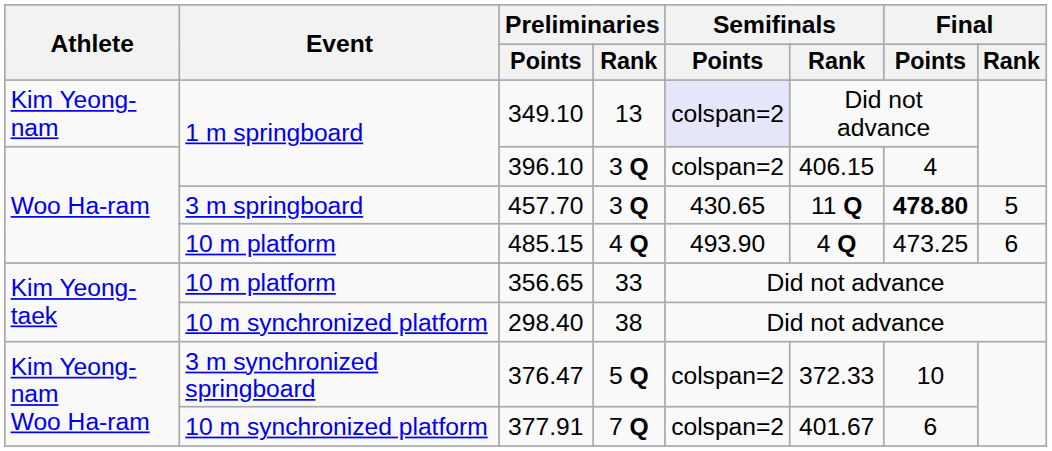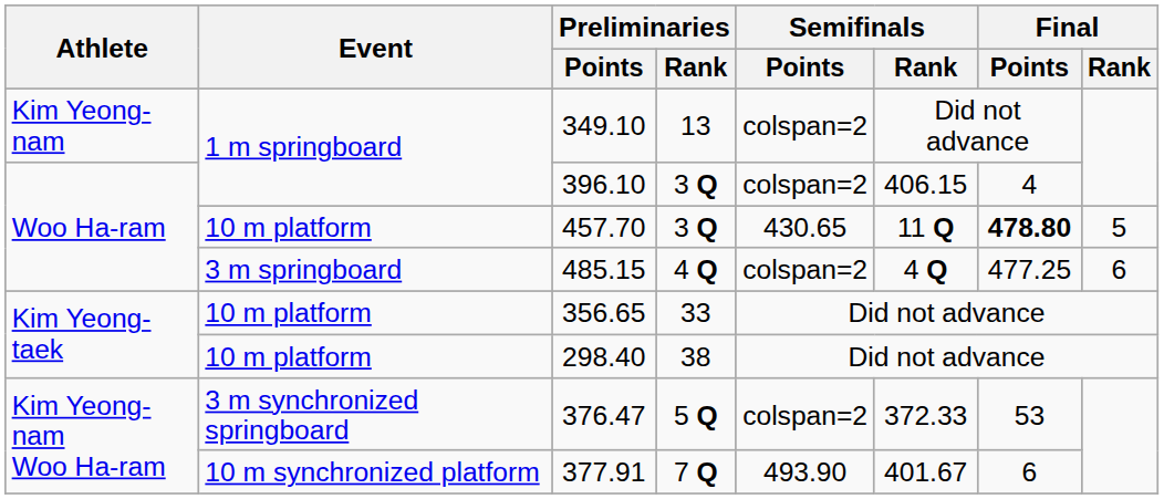349.10 | Semifinals / Points: lavender background -> no background
457.70 | Event: 3 m springboard -> 10 m platform
485.15 | Event: 10 m platform -> 3 m springboard
485.15 | Semifinals / Points: 493.90 -> colspan=2
485.15 | Final / Points: 473.25 -> 477.25
298.40 | Event: 10 m synchronized platform -> 10 m platform
376.47 | Final / Points: 10 -> 53
377.91 | Semifinals / Points: colspan=2 -> 493.90
